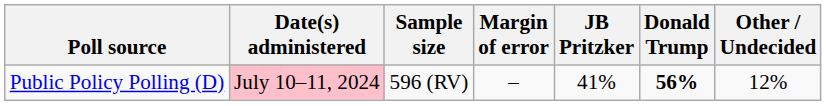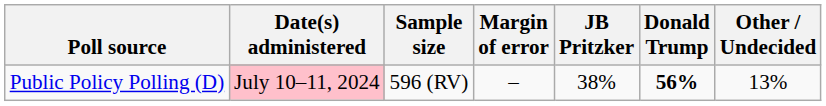Public Policy Polling (D) | JB Pritzker: 41% -> 38%
Public Policy Polling (D) | Other / Undecided: 12% -> 13%
